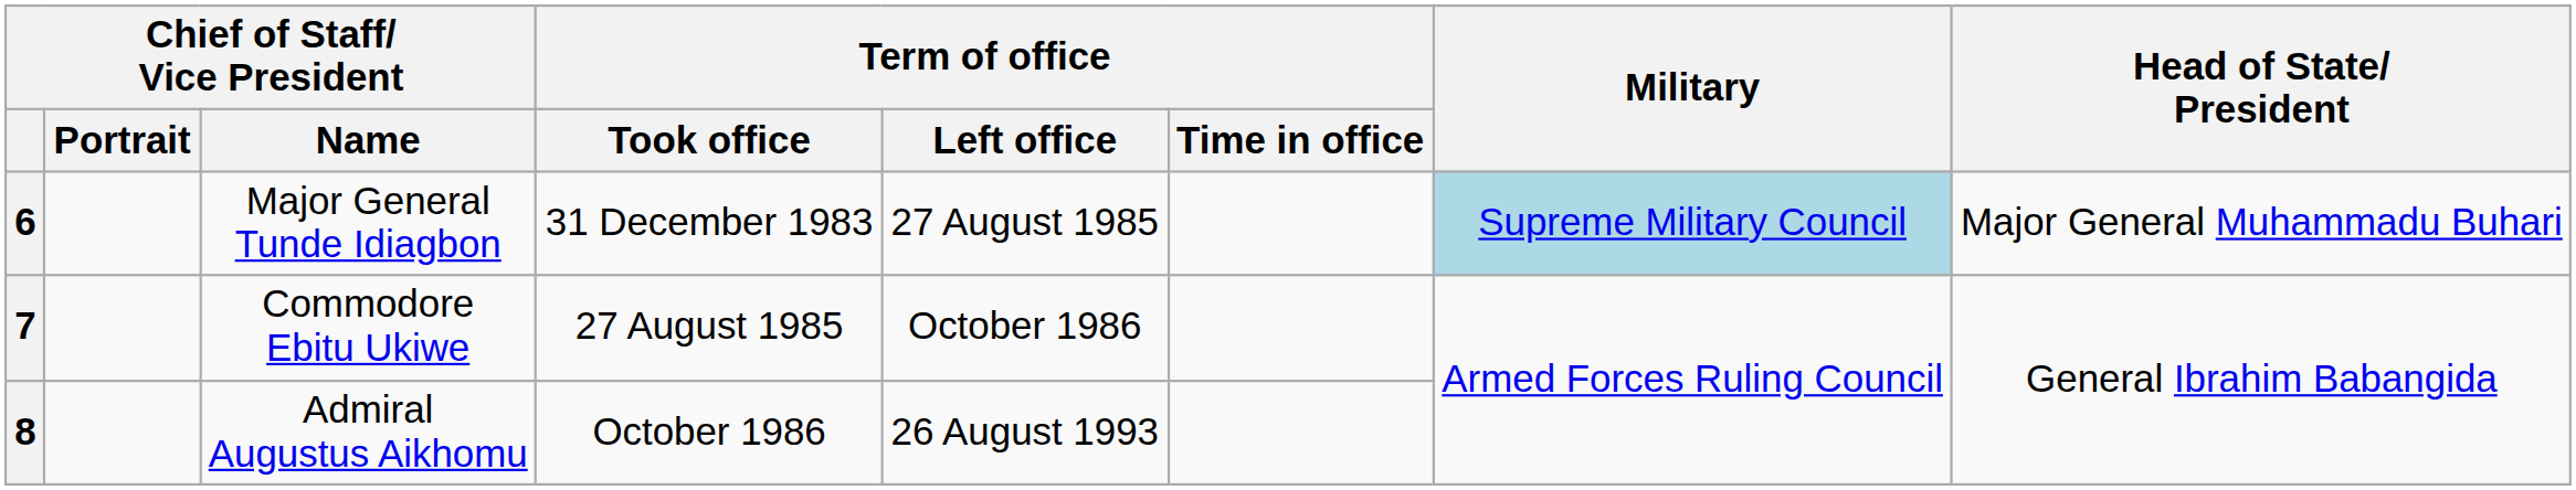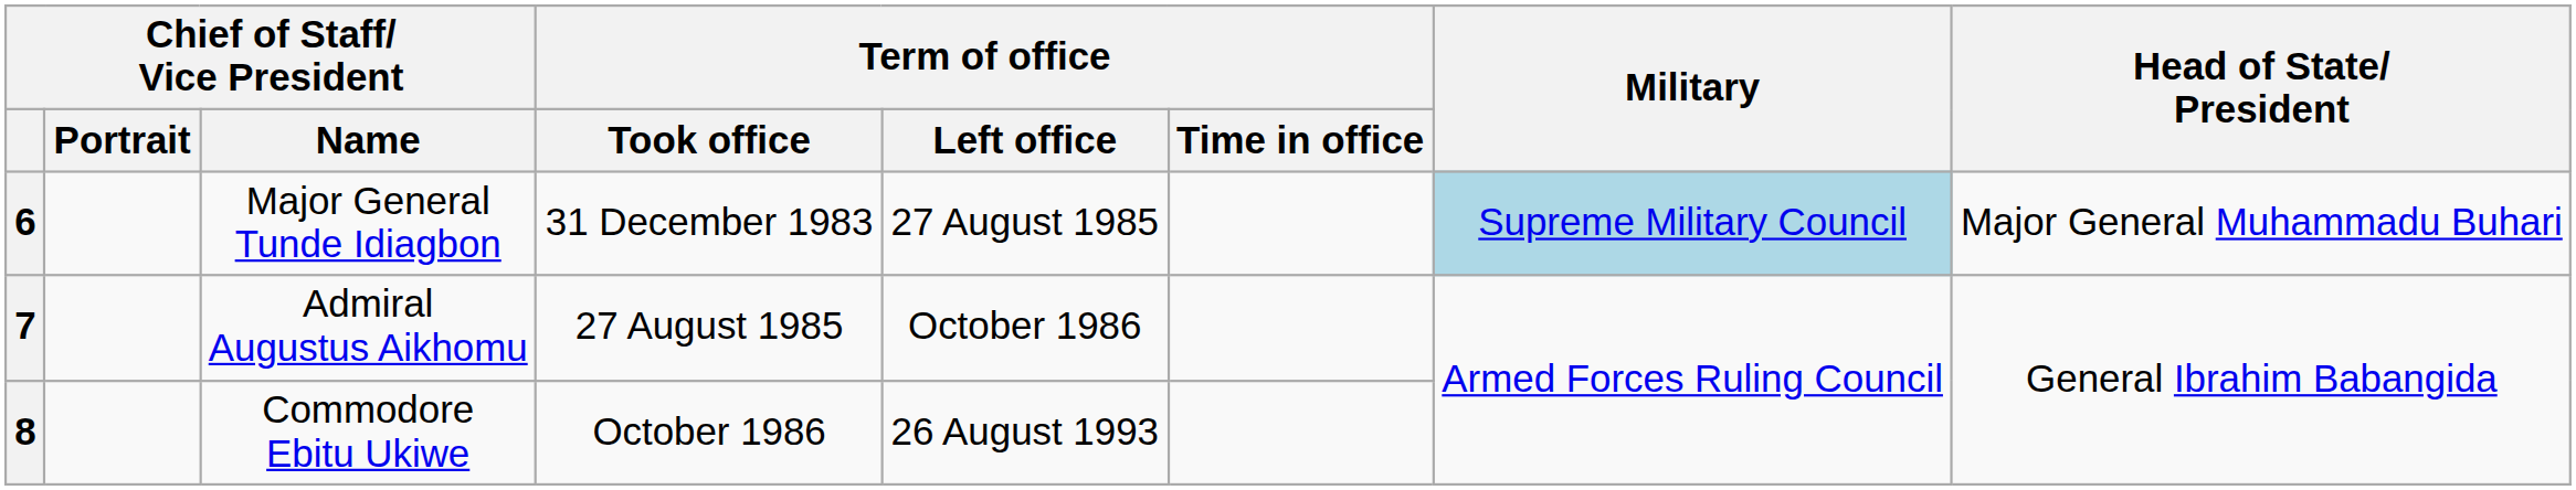7 | Chief of Staff/ Vice President / Name: Commodore Ebitu Ukiwe -> Admiral Augustus Aikhomu
8 | Chief of Staff/ Vice President / Name: Admiral Augustus Aikhomu -> Commodore Ebitu Ukiwe
